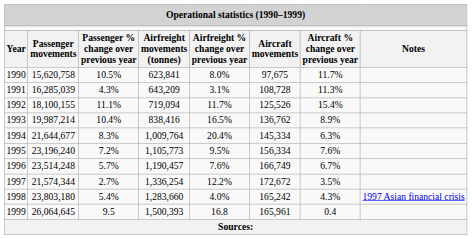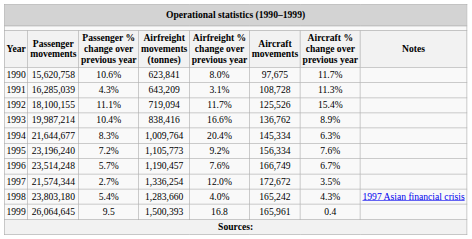1990 | column 3: 10.5% -> 10.6%
1993 | column 5: 16.5% -> 16.6%
1995 | column 5: 9.5% -> 9.2%
1997 | column 5: 12.2% -> 12.0%
